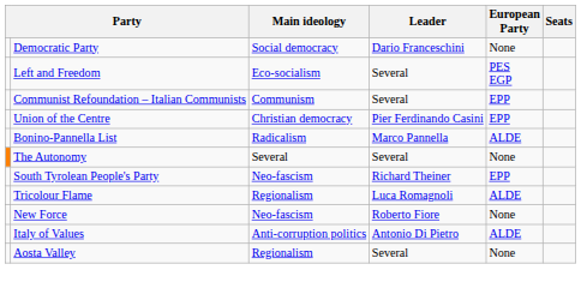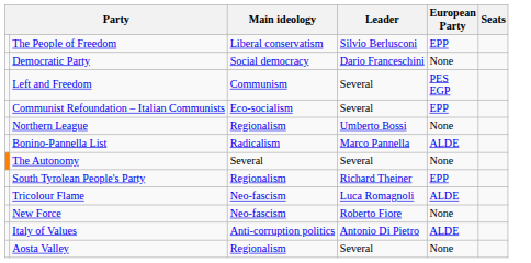+ row: The People of Freedom | Liberal conservatism | Silvio Berlusconi | EPP
Left and Freedom | Main ideology: Eco-socialism -> Communism
Communist Refoundation – Italian Communists | Main ideology: Communism -> Eco-socialism
+ row: Northern League | Regionalism | Umberto Bossi | None
- row: Union of the Centre | Christian democracy | Pier Ferdinando Casini | EPP
South Tyrolean People's Party | Main ideology: Neo-fascism -> Regionalism
Tricolour Flame | Main ideology: Regionalism -> Neo-fascism
